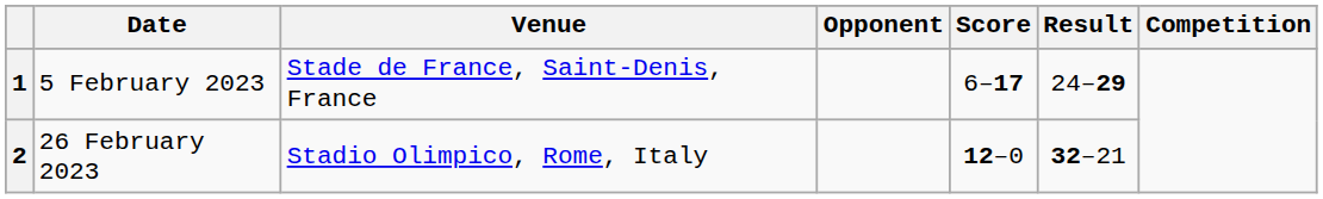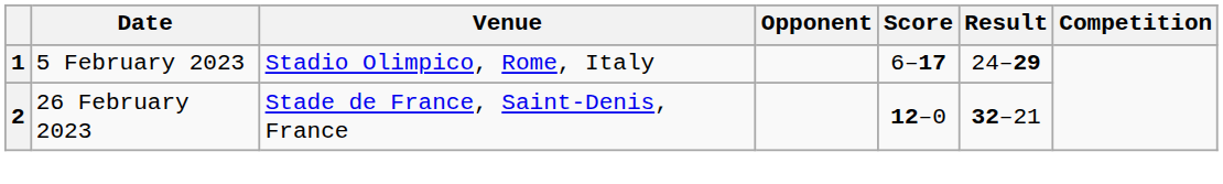1 | Venue: Stade de France, Saint-Denis, France -> Stadio Olimpico, Rome, Italy
2 | Venue: Stadio Olimpico, Rome, Italy -> Stade de France, Saint-Denis, France
